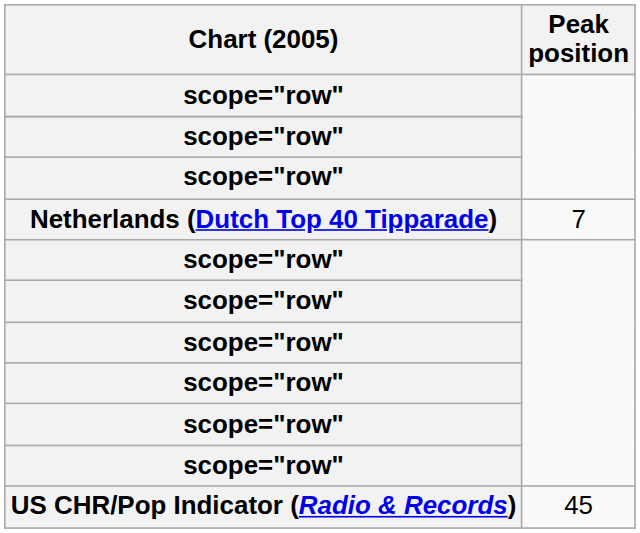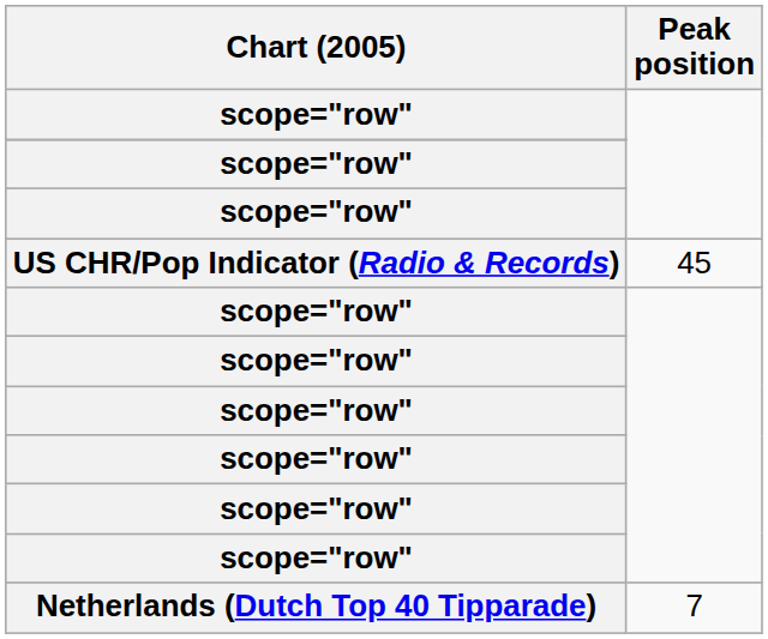rows swapped: Netherlands (Dutch Top 40 Tipparade) <-> US CHR/Pop Indicator (Radio & Records)
